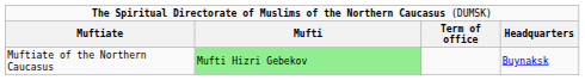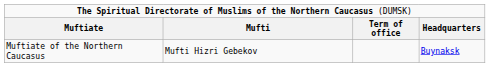Muftiate of the Northern Caucasus | column 2: lightgreen background -> no background
